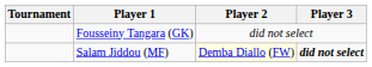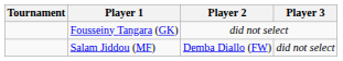Salam Jiddou (MF) | Player 2: lightyellow background -> no background
Salam Jiddou (MF) | Player 3: bold -> normal
